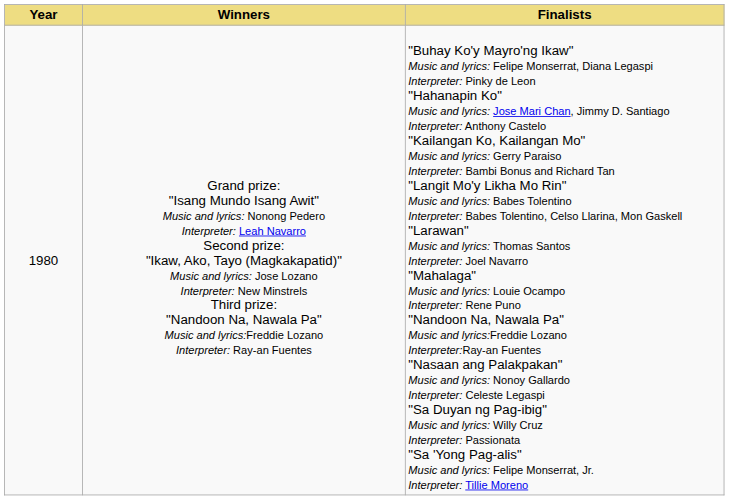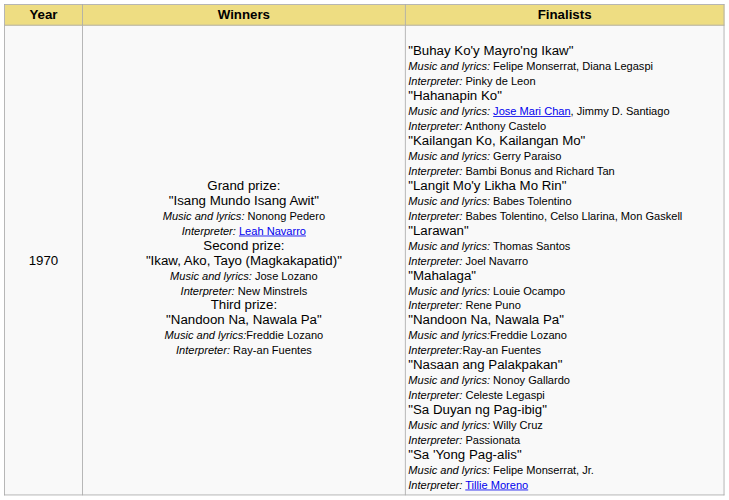row 2 | Year: 1980 -> 1970
